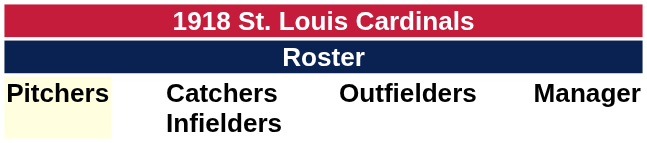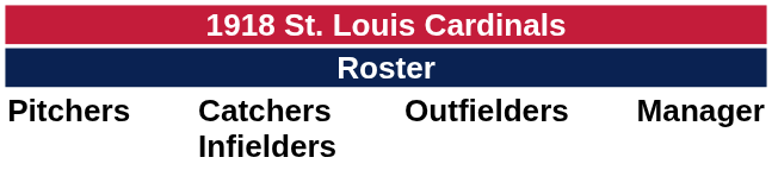Pitchers | column 1: lightyellow background -> no background
